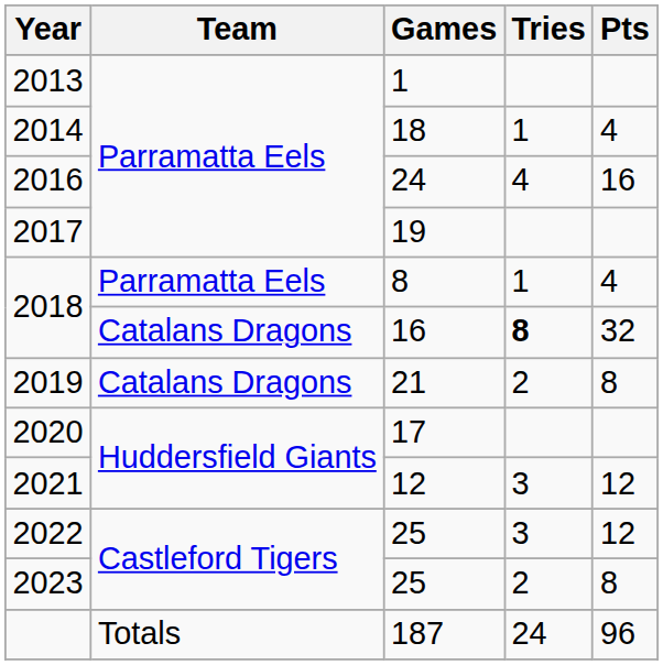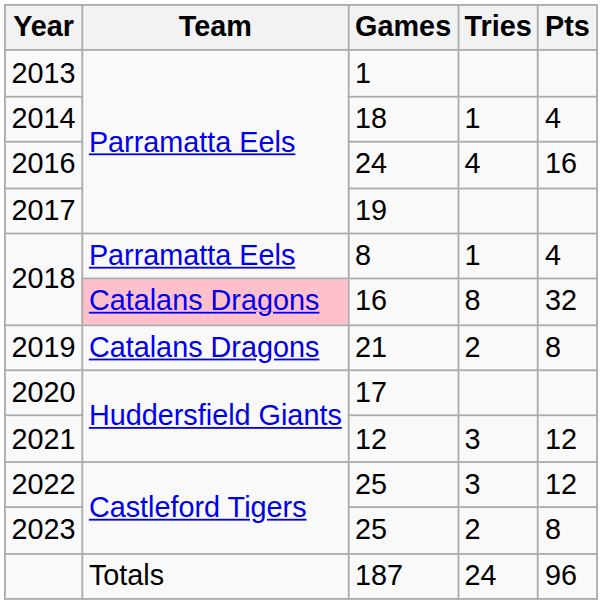2018 / 16 | Team: no background -> pink background
2018 / 16 | Tries: bold -> normal
